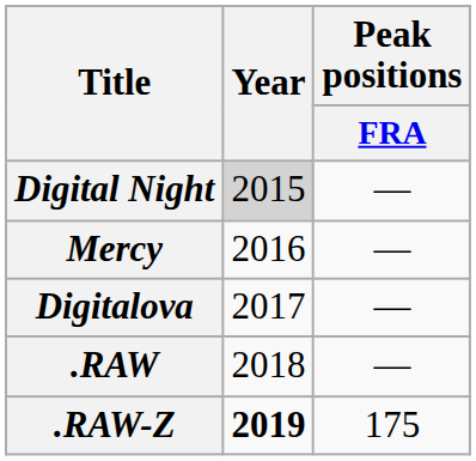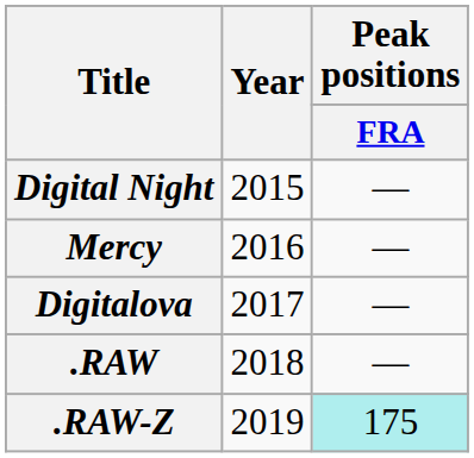Digital Night | Year: lightgrey background -> no background
.RAW-Z | Year: bold -> normal
.RAW-Z | Peak positions / FRA: no background -> paleturquoise background
